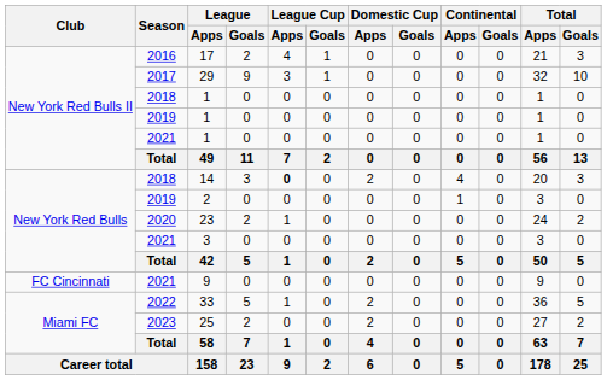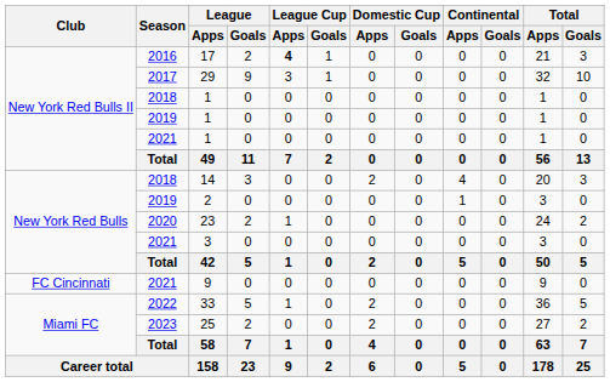17 | League Cup / Apps: normal -> bold
14 | League Cup / Apps: bold -> normal
